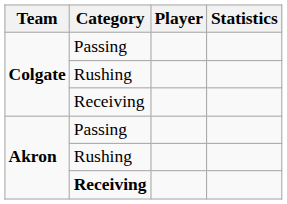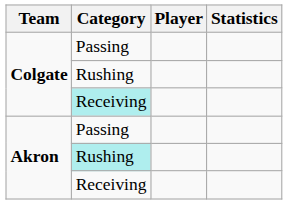Colgate / Receiving | Category: no background -> paleturquoise background
Akron / Rushing | Category: no background -> paleturquoise background
Akron / Receiving | Category: bold -> normal
